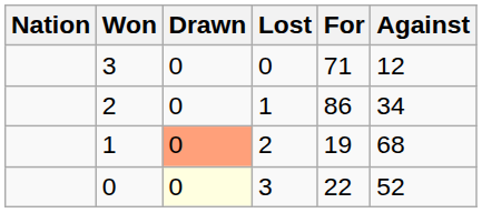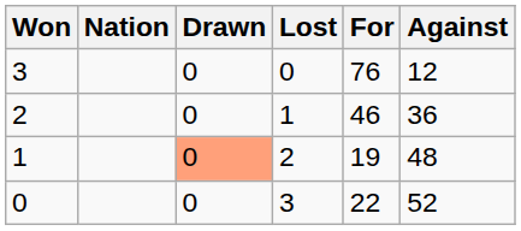columns swapped: Nation <-> Won
row 2 | For: 71 -> 76
row 3 | For: 86 -> 46
row 3 | Against: 34 -> 36
row 4 | Against: 68 -> 48
row 5 | Drawn: lightyellow background -> no background
